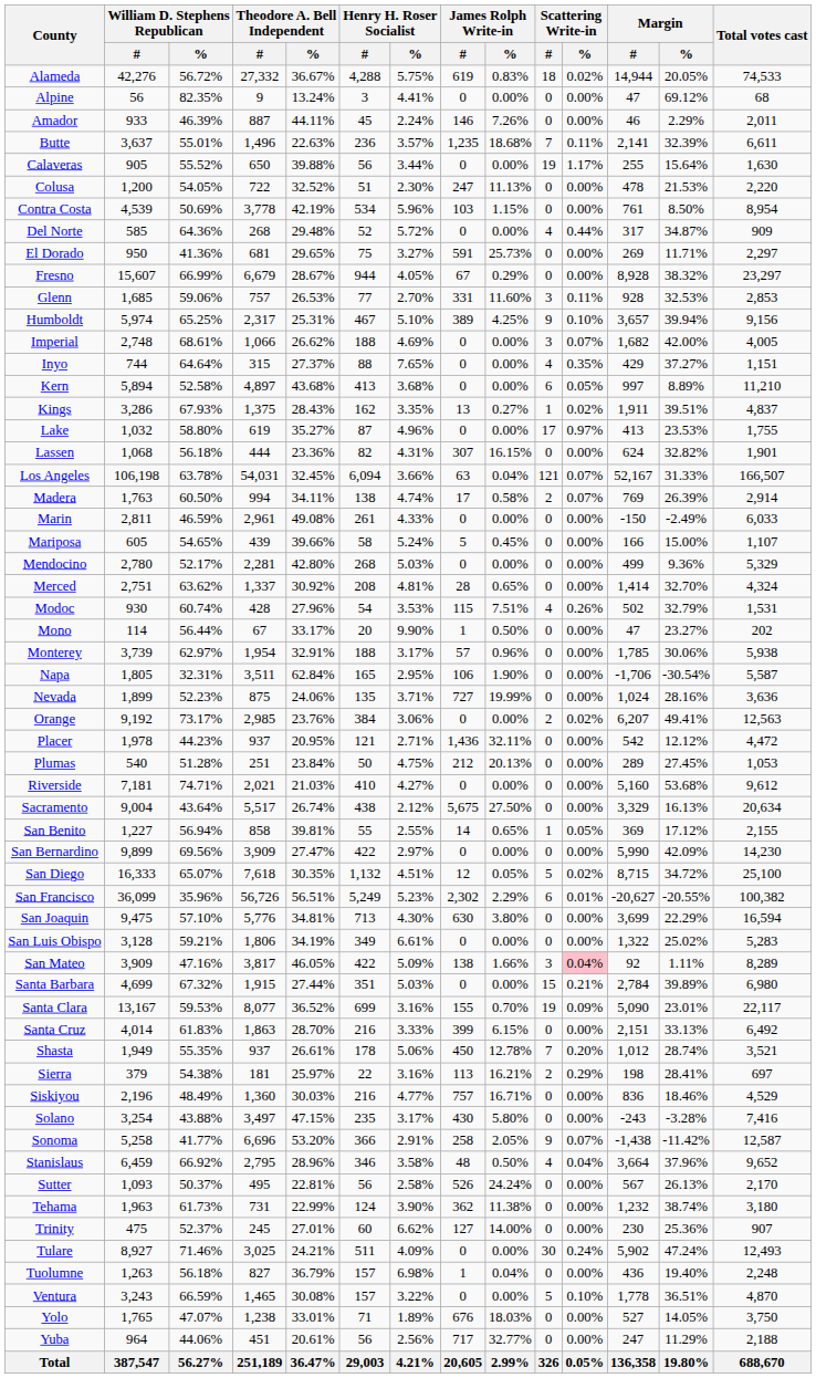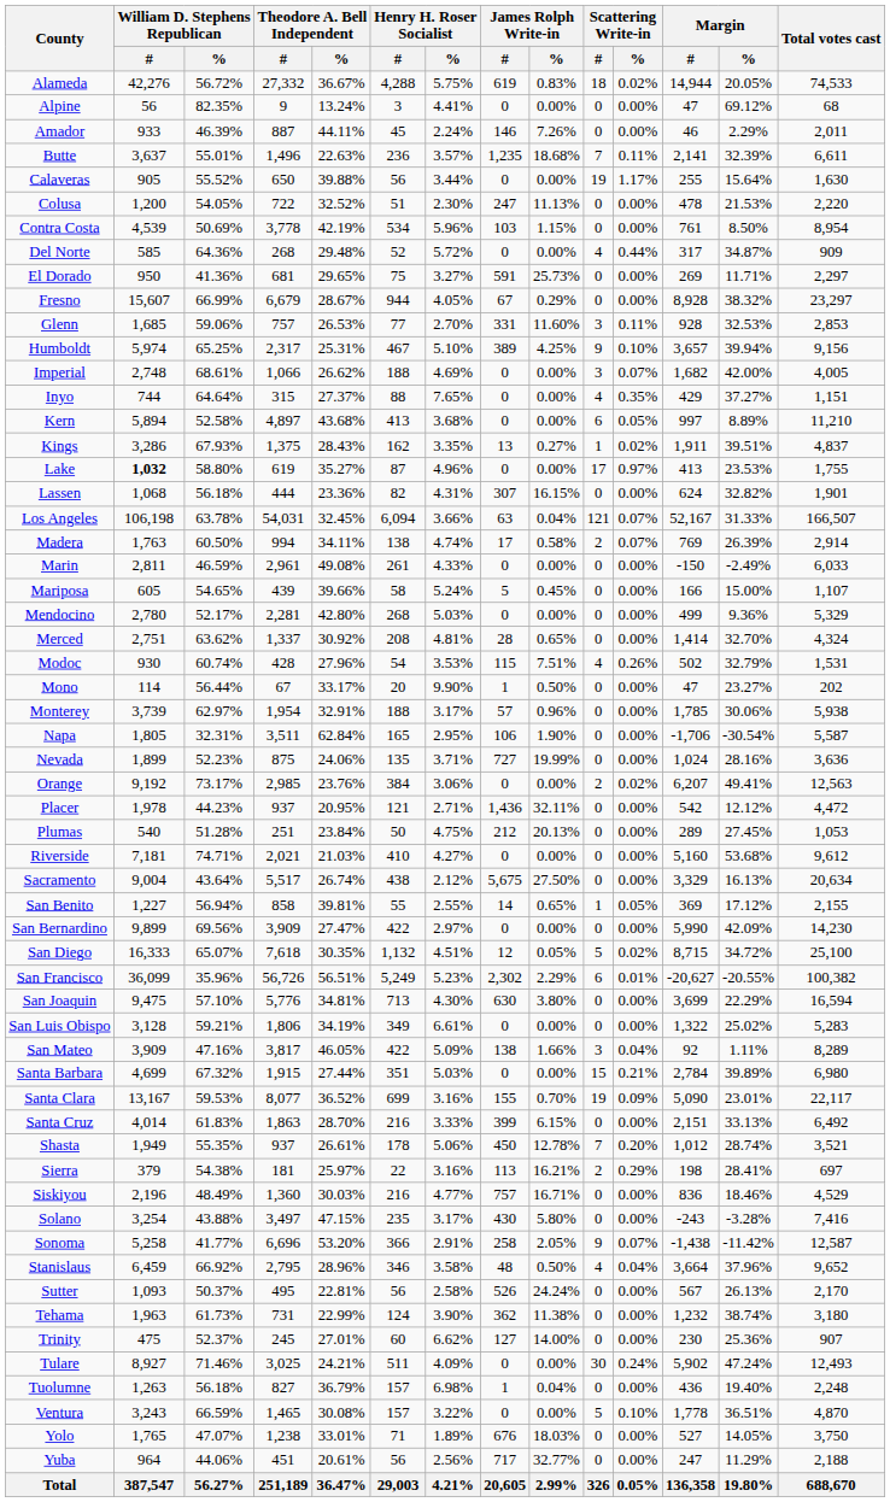Lake | William D. Stephens Republican / #: normal -> bold
San Mateo | Scattering Write-in / %: pink background -> no background
